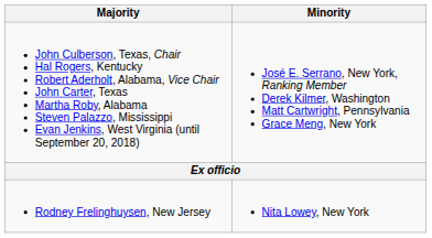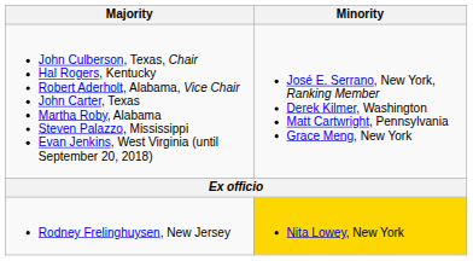Rodney Frelinghuysen, New Jersey | Minority: no background -> gold background
